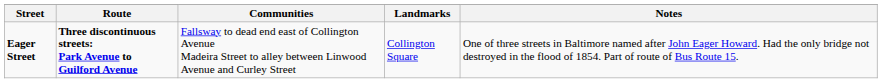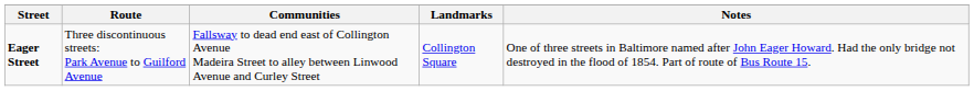Eager Street | Route: bold -> normal
